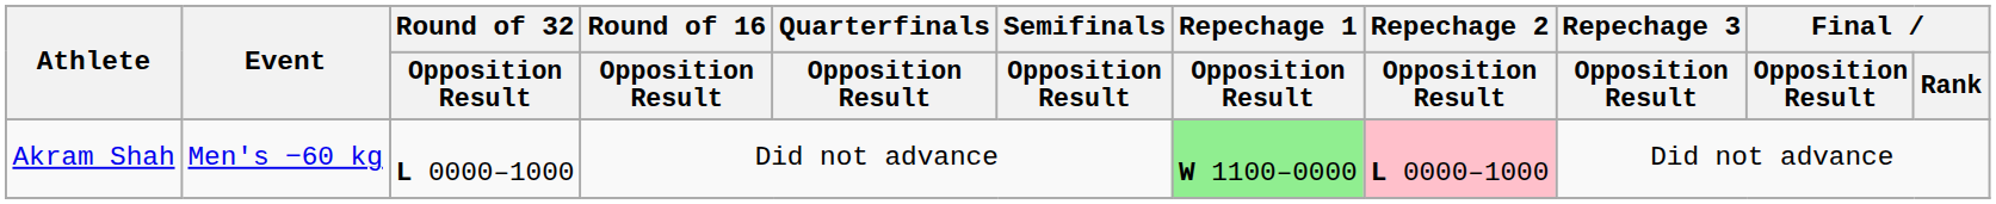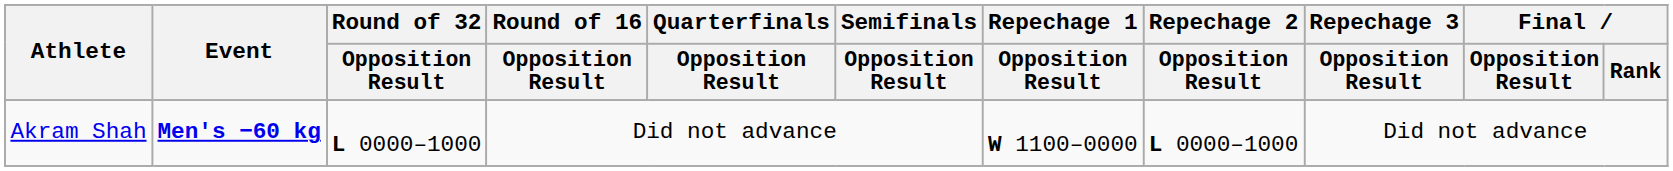Akram Shah | Event: normal -> bold
Akram Shah | Repechage 1 / Opposition Result: lightgreen background -> no background
Akram Shah | Repechage 2 / Opposition Result: pink background -> no background
